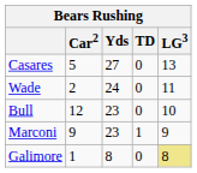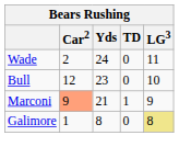- row: Casares | 5 | 27 | 0 | 13
Marconi | Car2: no background -> lightsalmon background
Marconi | Yds: 23 -> 21
